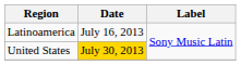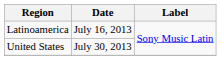United States | Date: gold background -> no background
